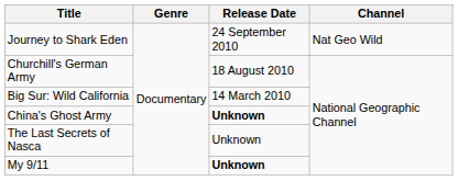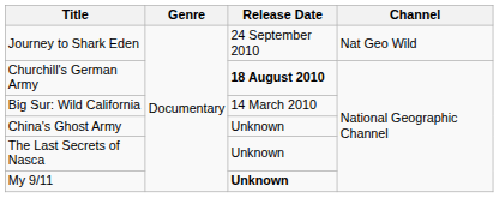Churchill's German Army | Release Date: normal -> bold
China's Ghost Army | Release Date: bold -> normal
